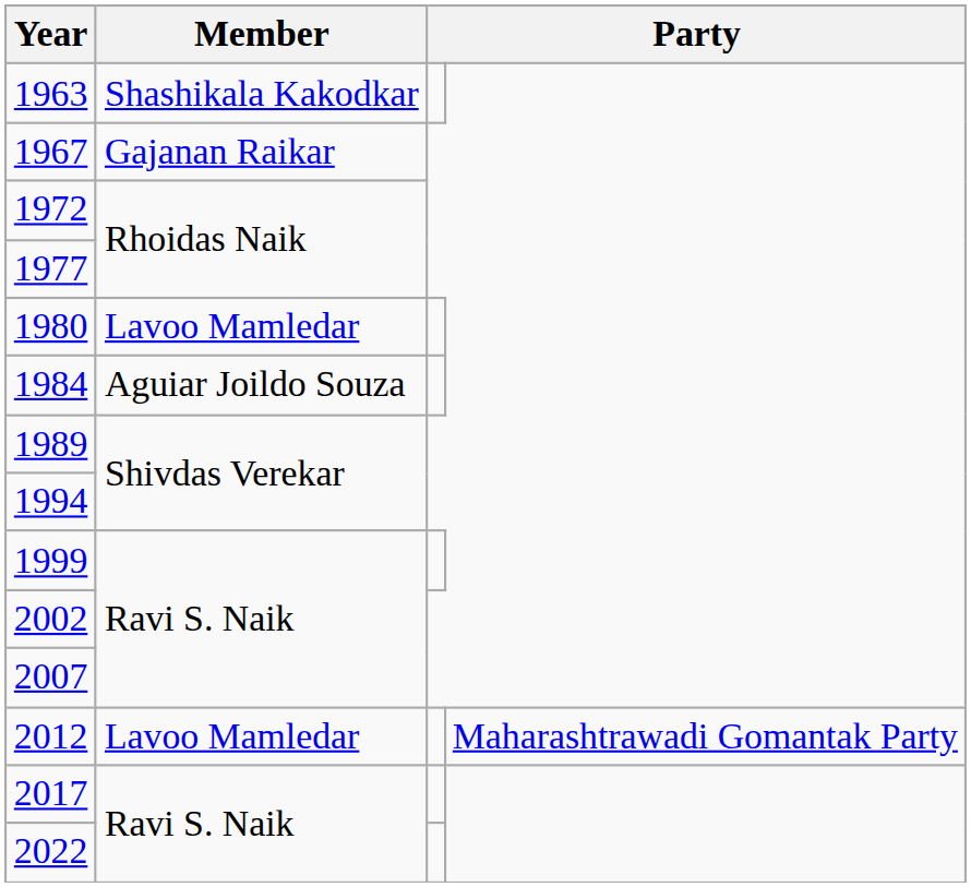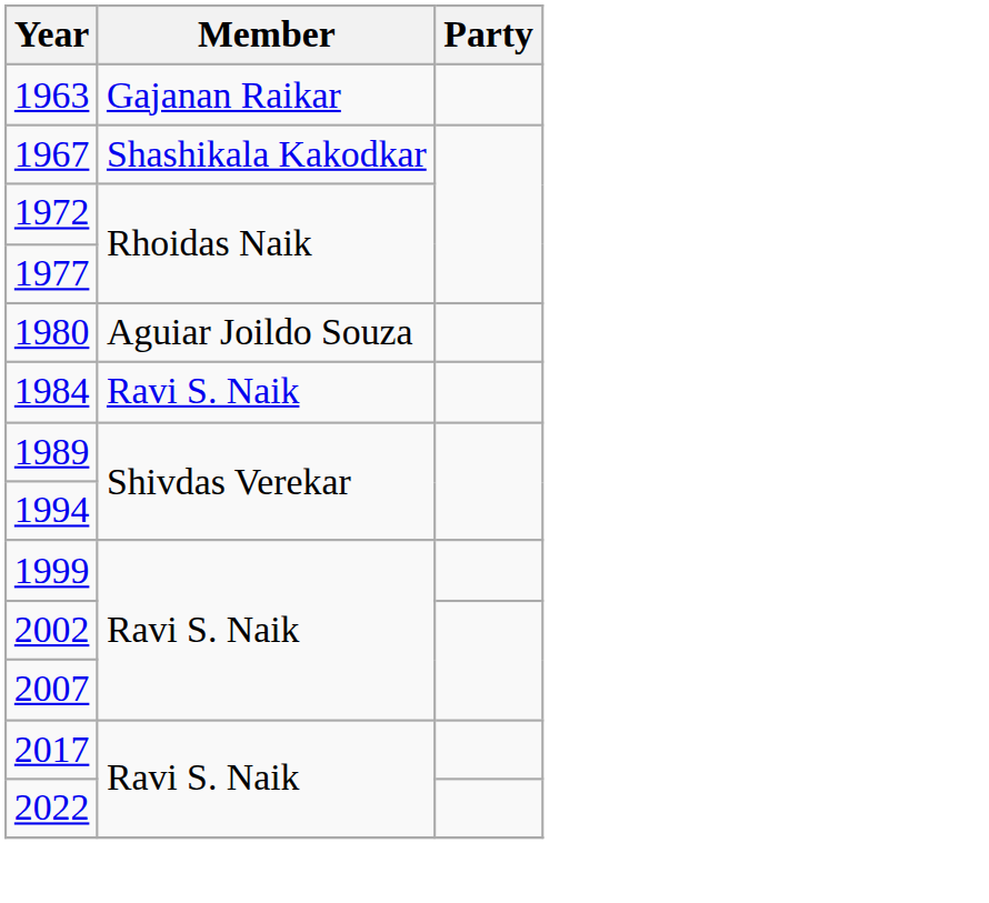1963 | Member: Shashikala Kakodkar -> Gajanan Raikar
1967 | Member: Gajanan Raikar -> Shashikala Kakodkar
1980 | Member: Lavoo Mamledar -> Aguiar Joildo Souza
1984 | Member: Aguiar Joildo Souza -> Ravi S. Naik
- row: 2012 | Lavoo Mamledar | Maharashtrawadi Gomantak Party
